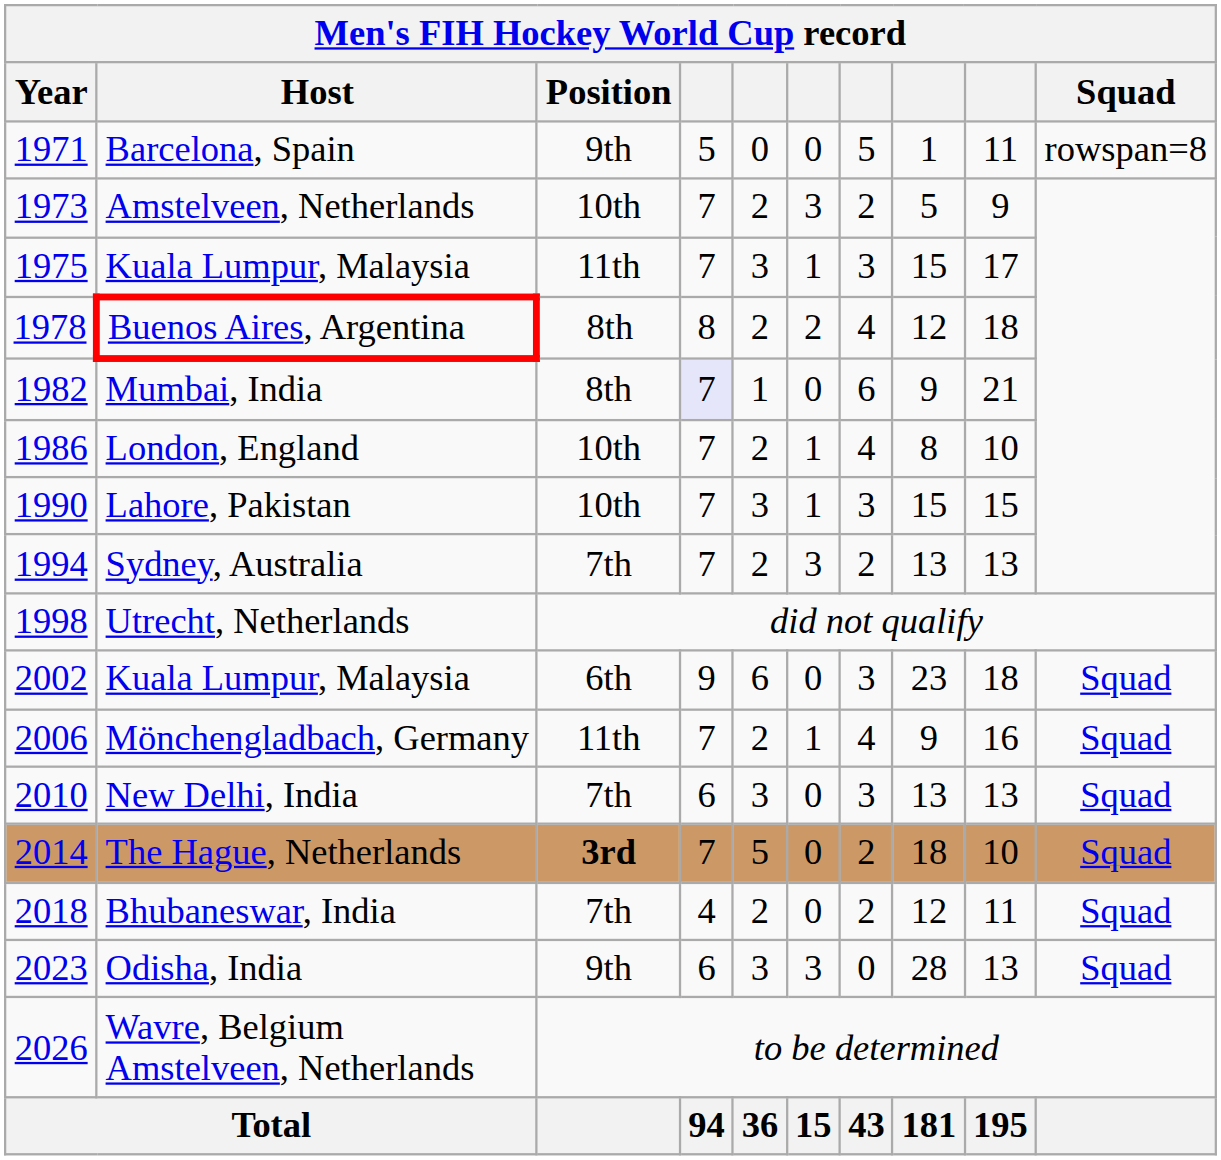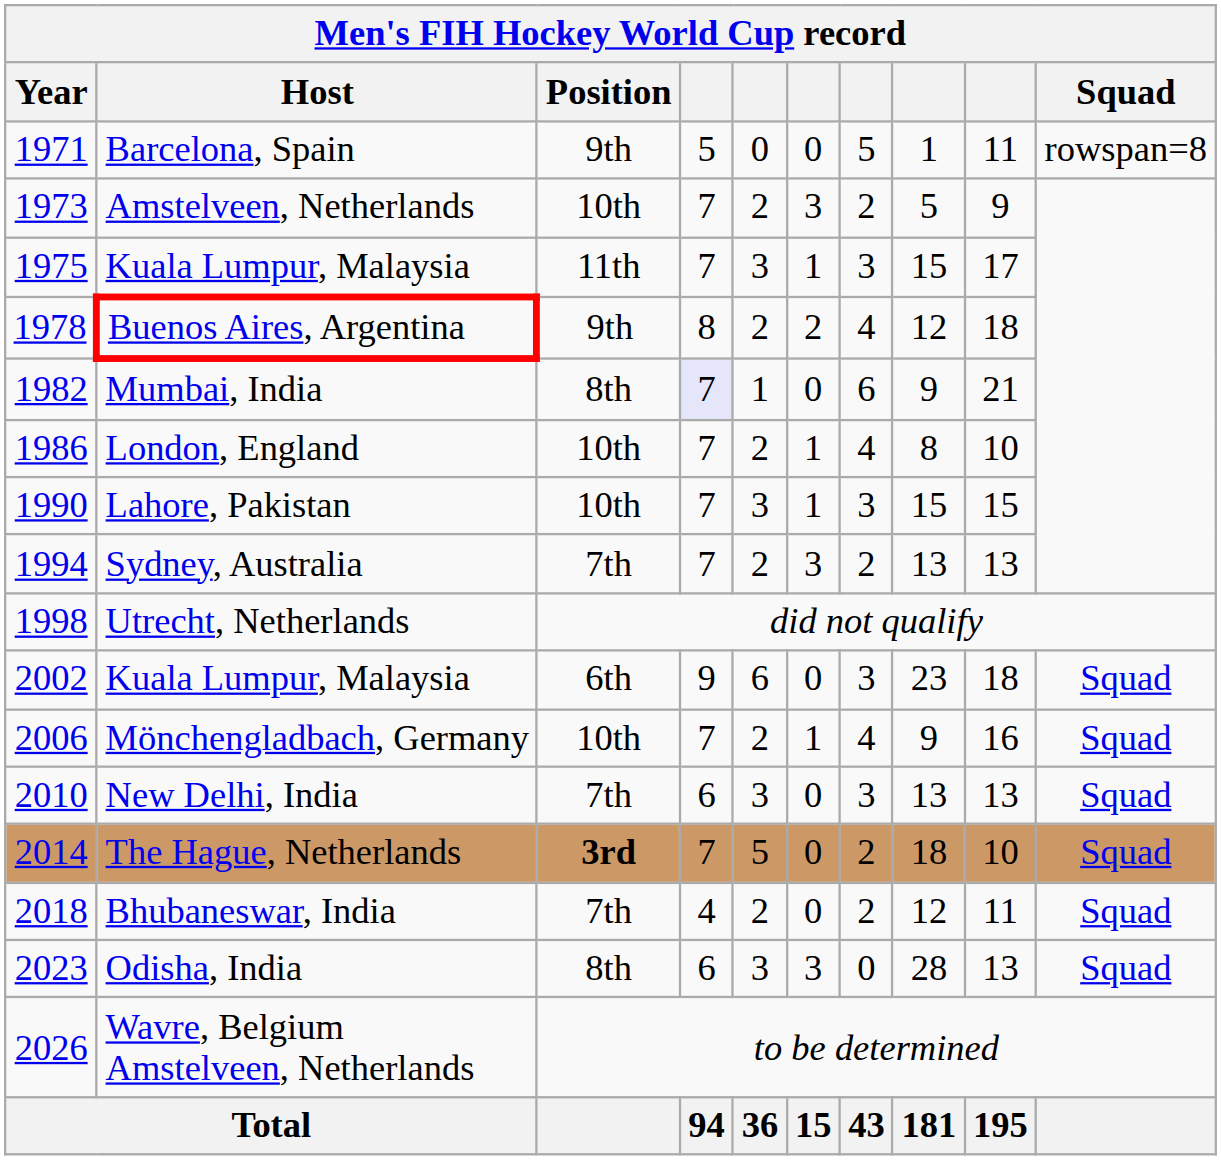Buenos Aires, Argentina | Men's FIH Hockey World Cup record / Position: 8th -> 9th
Mönchengladbach, Germany | Men's FIH Hockey World Cup record / Position: 11th -> 10th
Odisha, India | Men's FIH Hockey World Cup record / Position: 9th -> 8th
